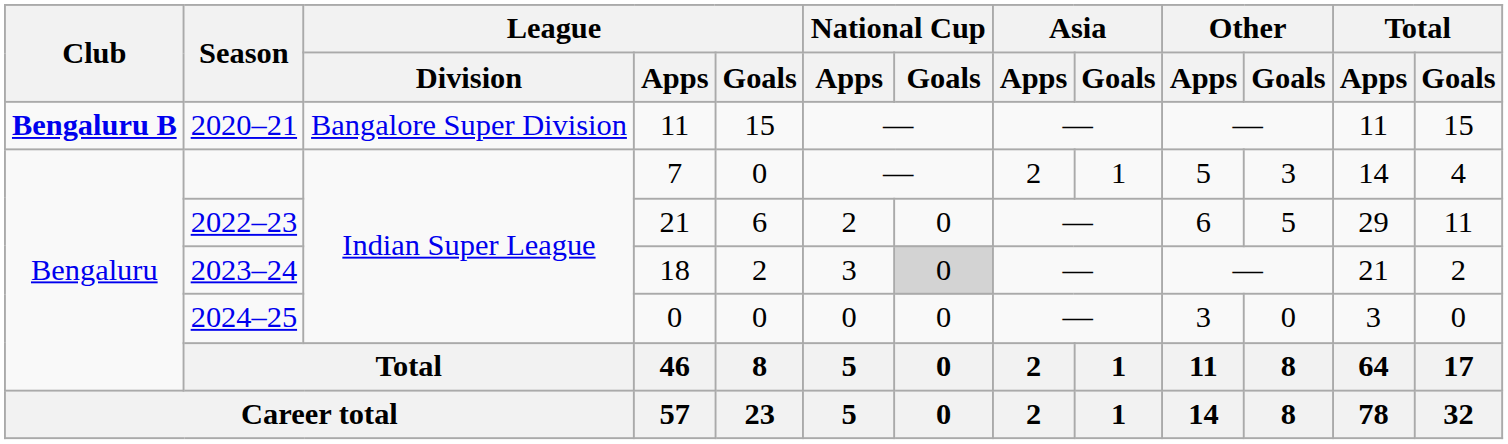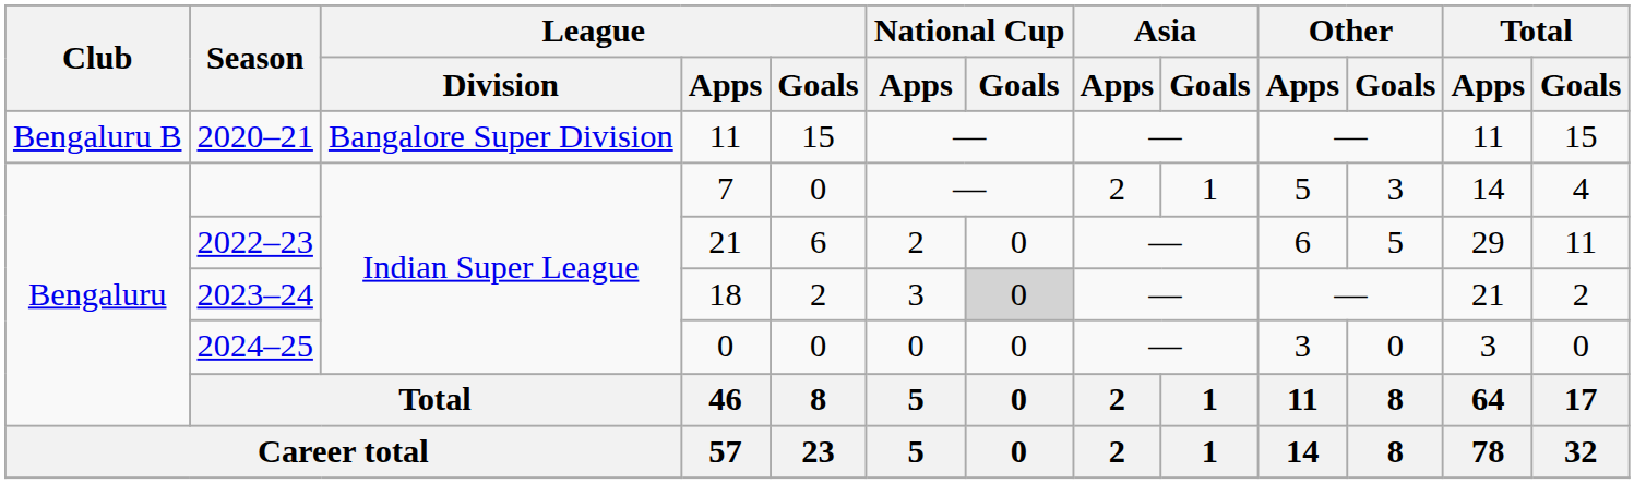2020–21 | Club: bold -> normal
